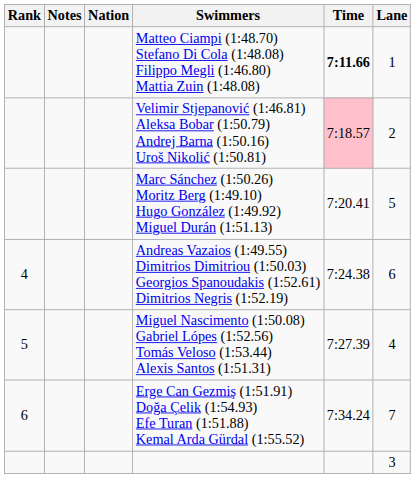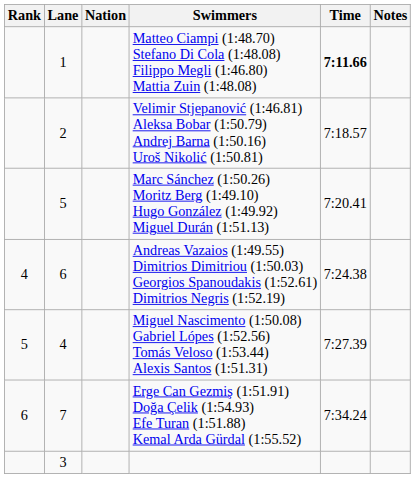columns swapped: Lane <-> Notes
row 3 | Time: pink background -> no background
